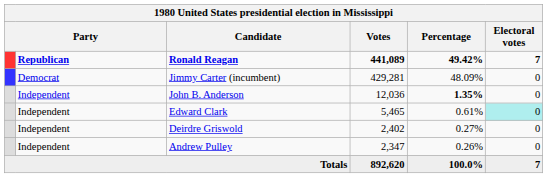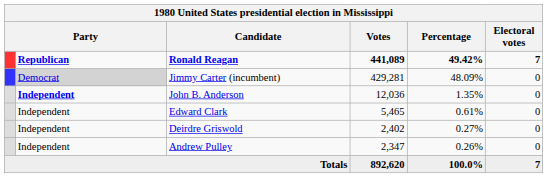Jimmy Carter (incumbent) | column 2: no background -> lightgrey background
John B. Anderson | column 2: normal -> bold
John B. Anderson | Percentage: bold -> normal
Edward Clark | Electoral votes: paleturquoise background -> no background
